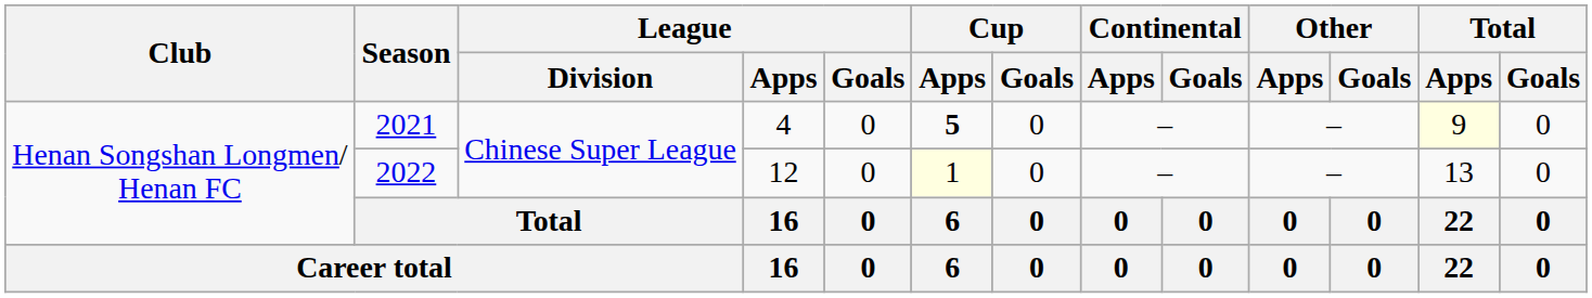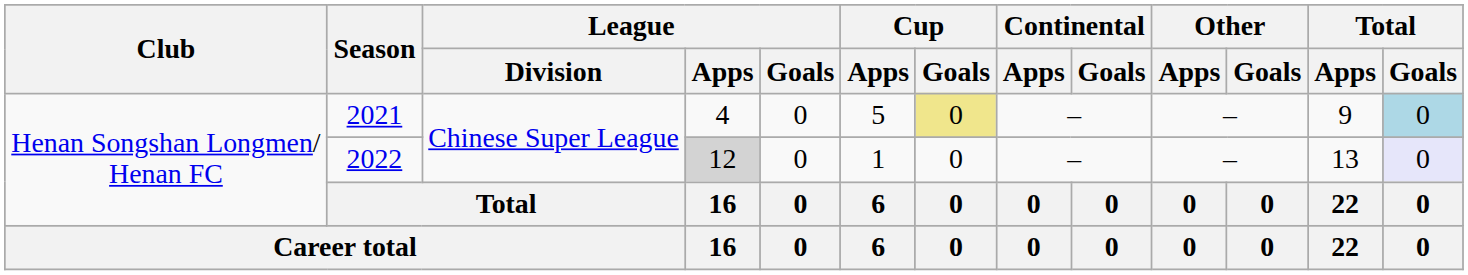2021 | Cup / Apps: bold -> normal
2021 | Cup / Goals: no background -> khaki background
2021 | Total / Apps: lightyellow background -> no background
2021 | Total / Goals: no background -> lightblue background
2022 | League / Apps: no background -> lightgrey background
2022 | Cup / Apps: lightyellow background -> no background
2022 | Total / Goals: no background -> lavender background
